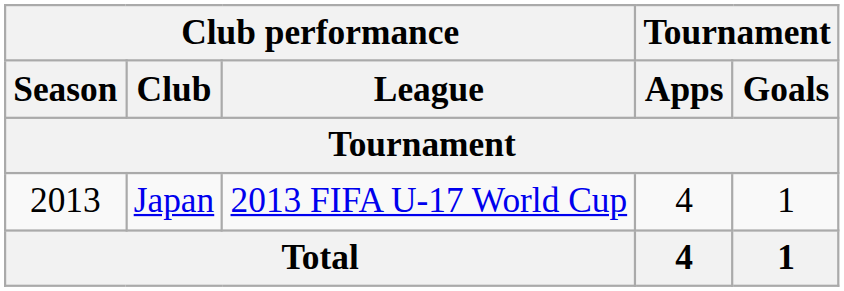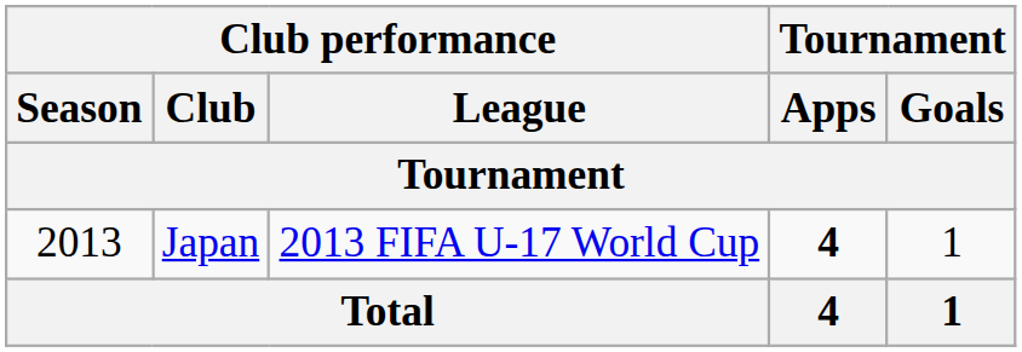Japan | Tournament / Apps: normal -> bold
